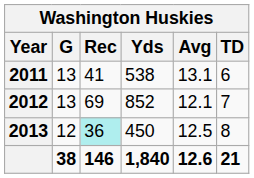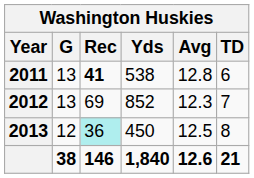2011 | Rec: normal -> bold
2011 | Avg: 13.1 -> 12.8
2012 | Avg: 12.1 -> 12.3
